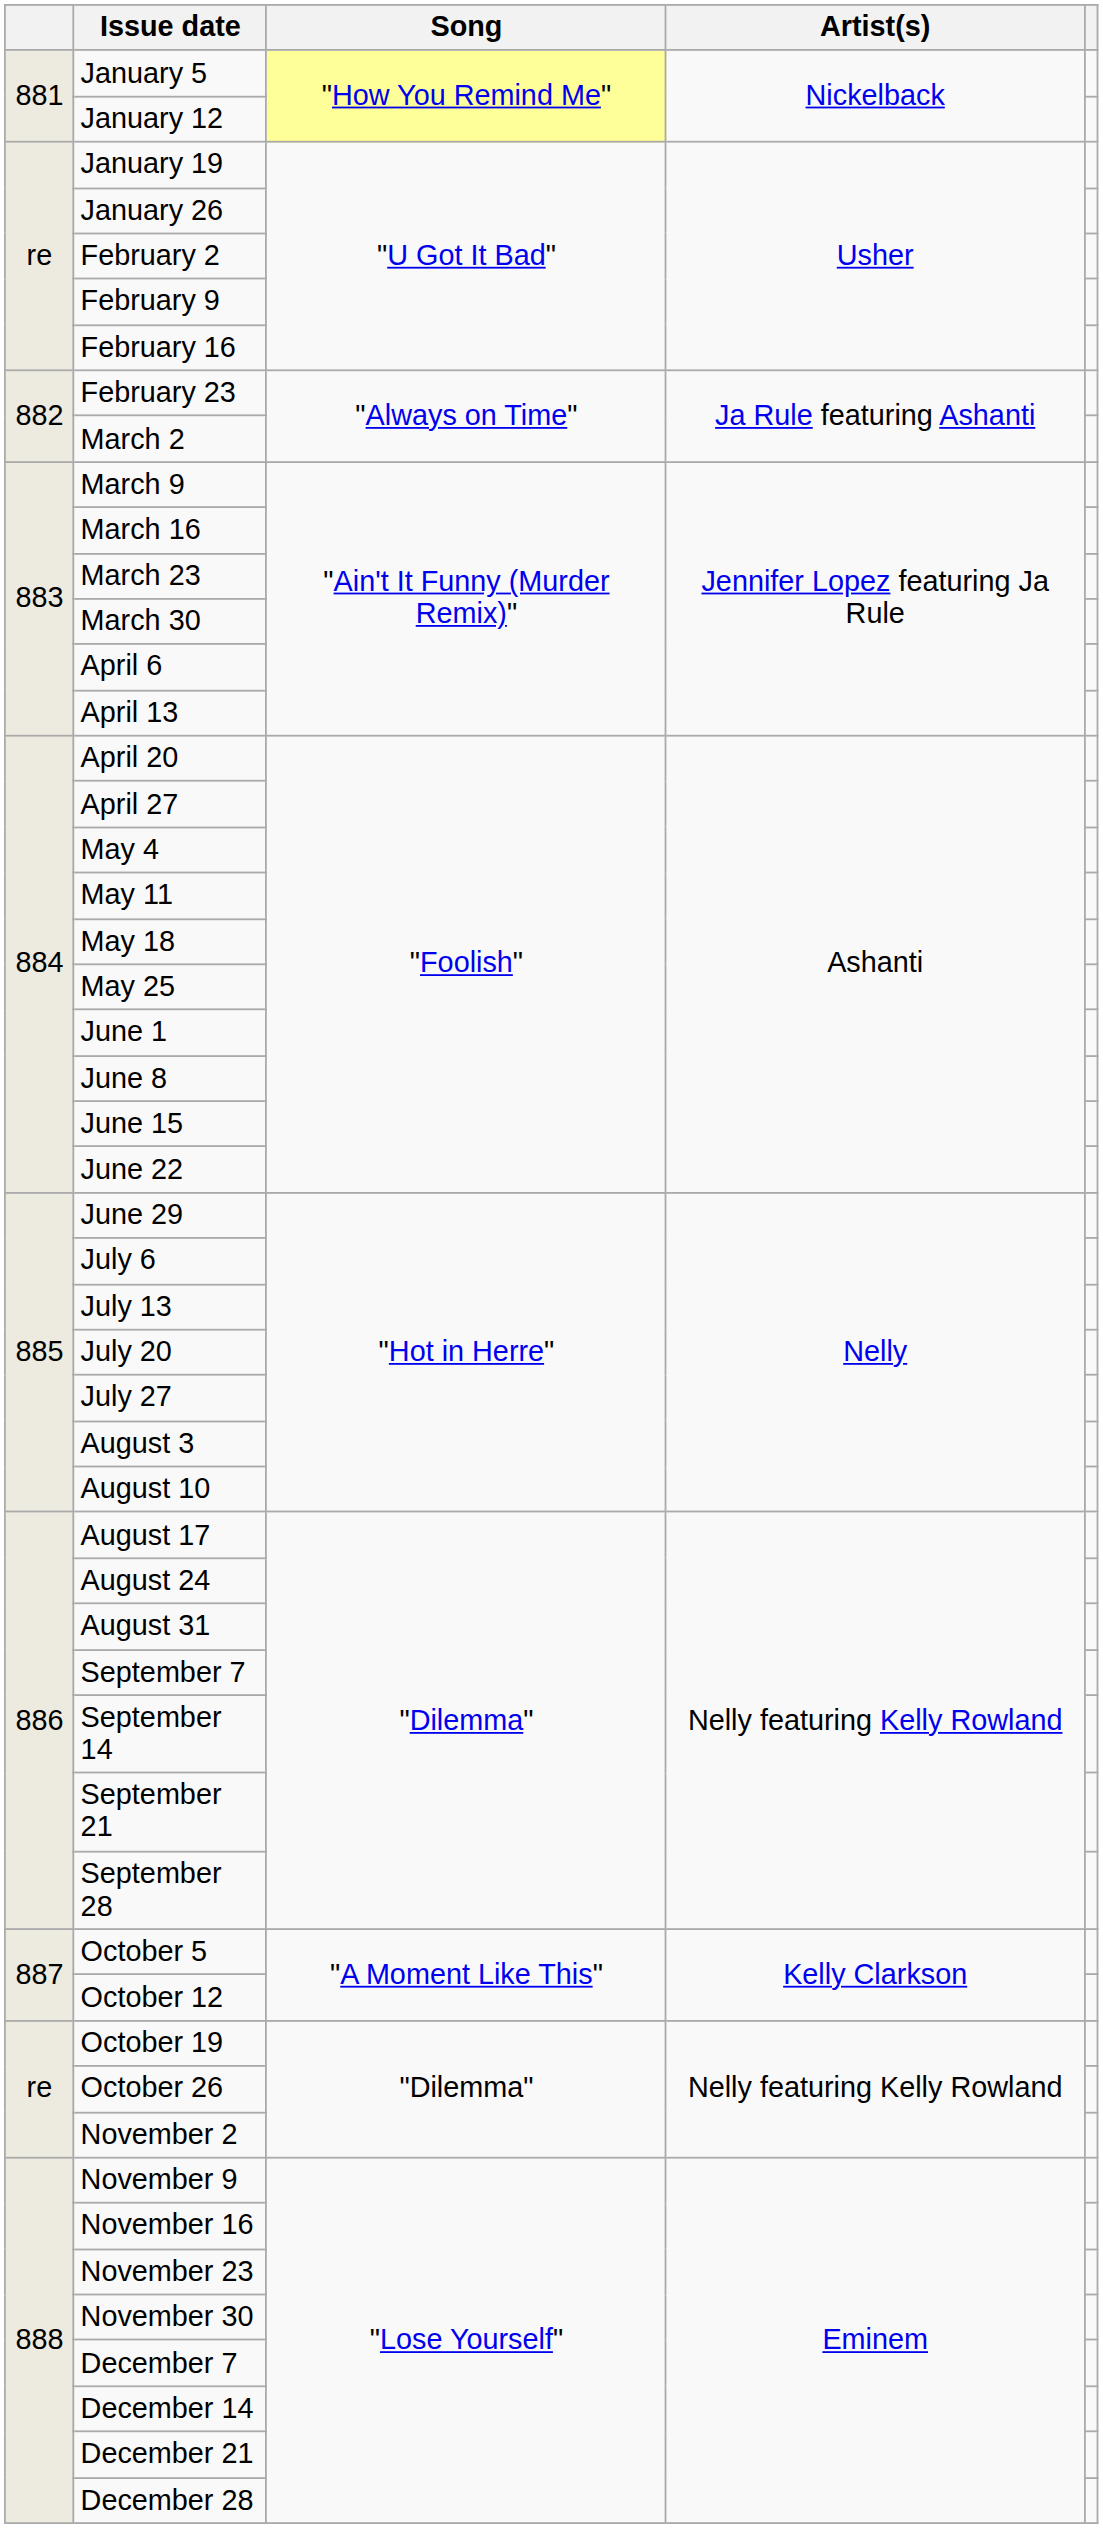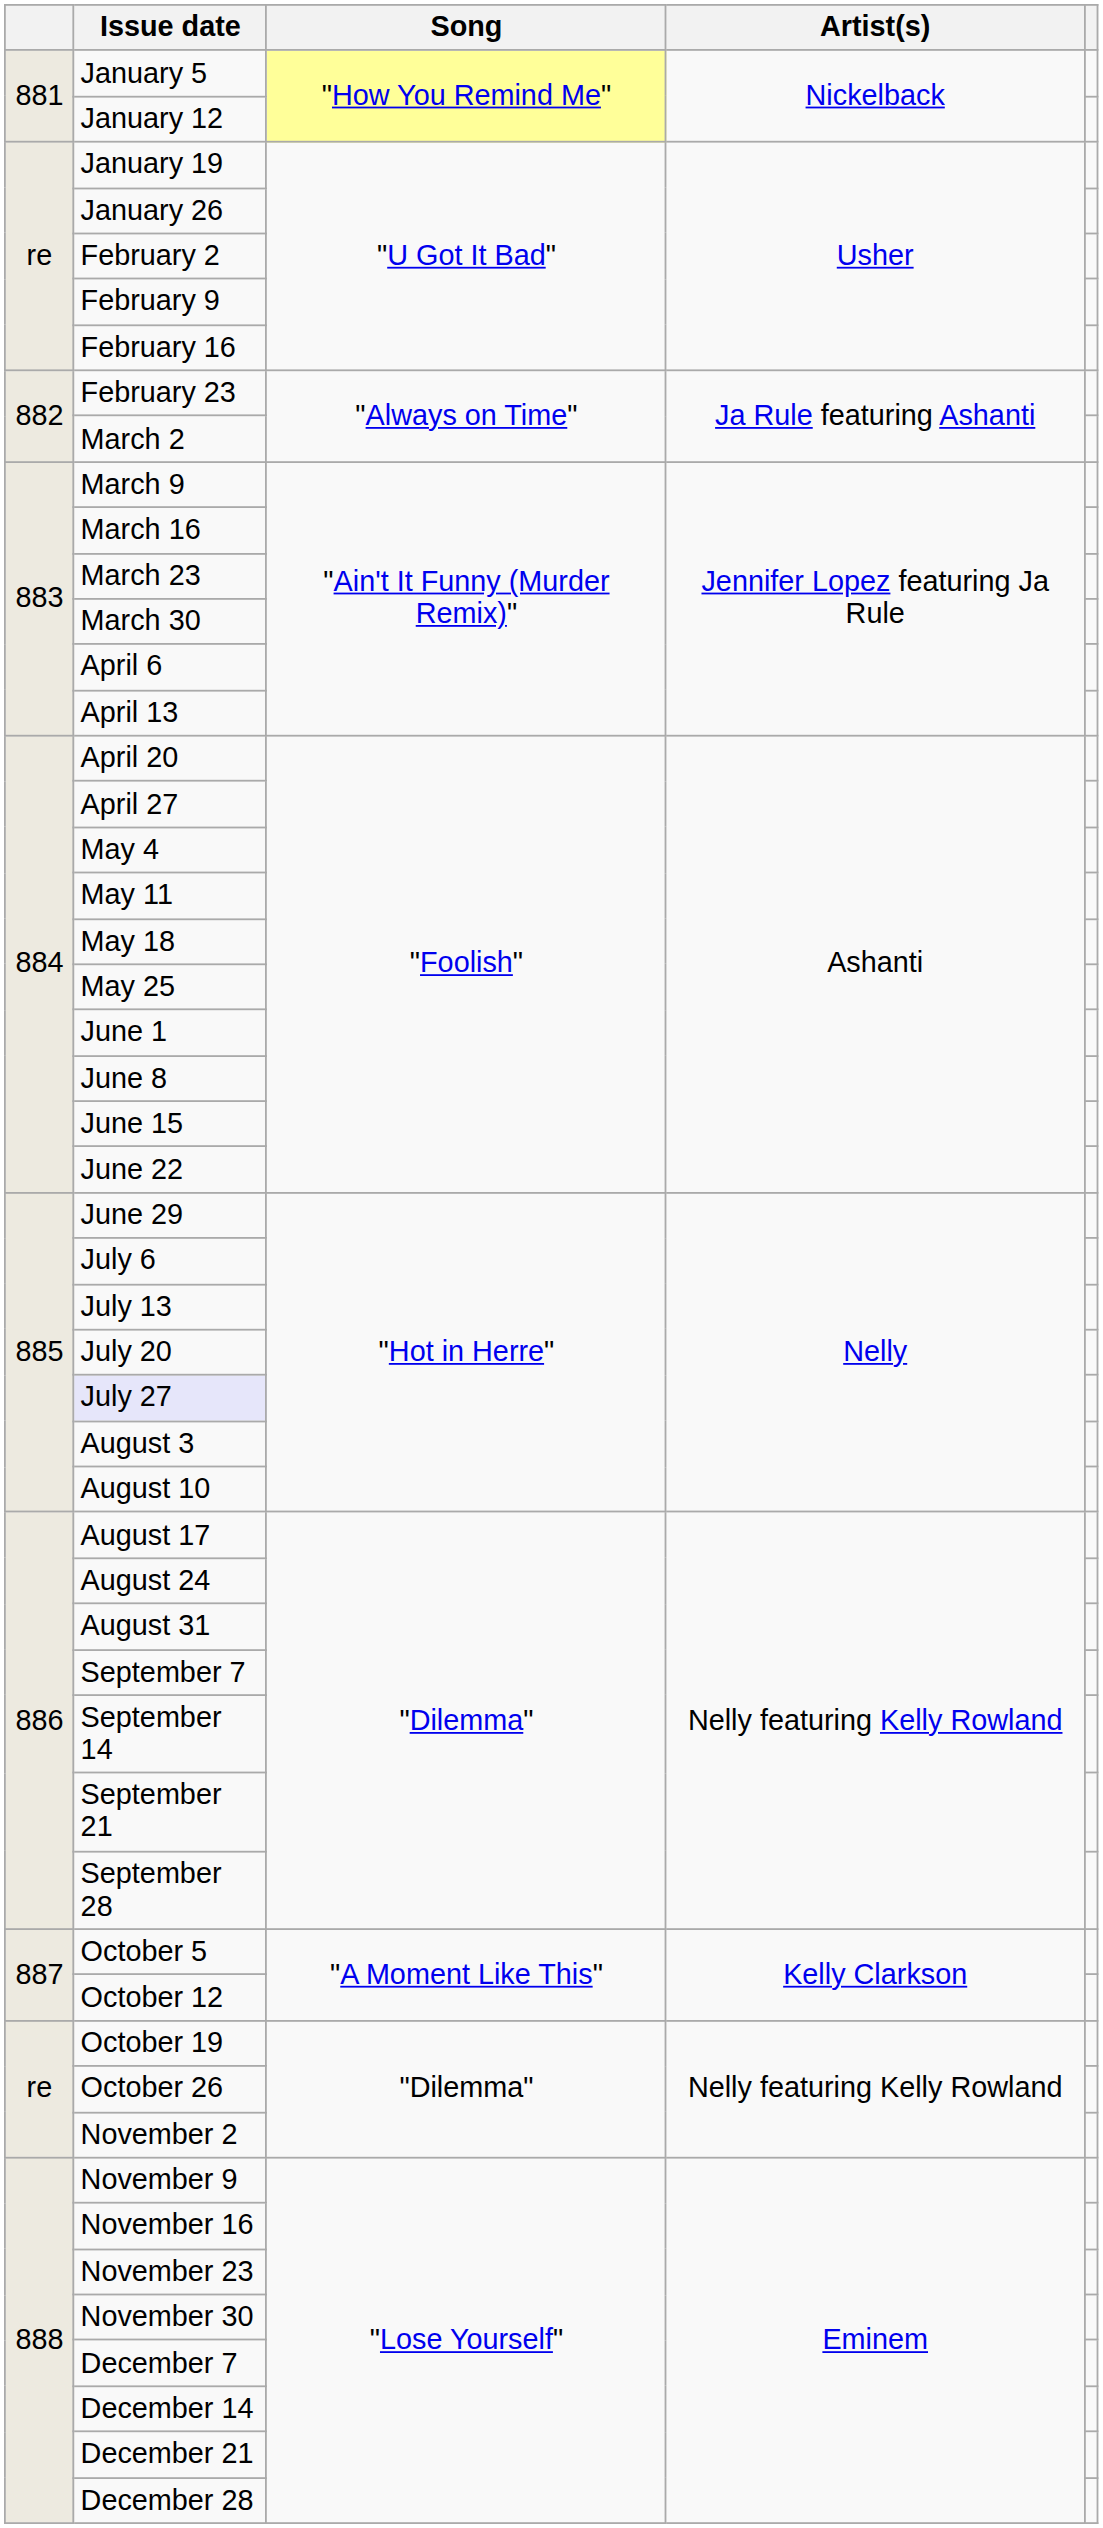July 27 | Issue date: no background -> lavender background
